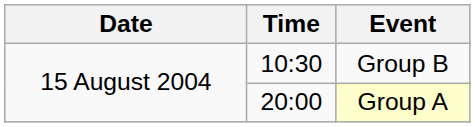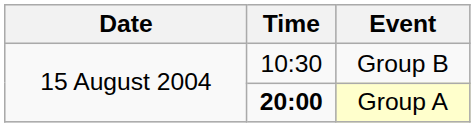Group A | Time: normal -> bold
